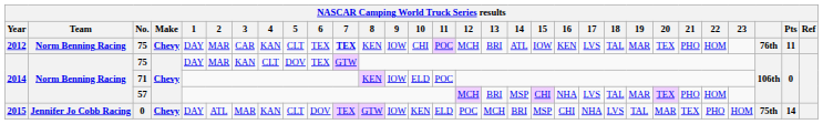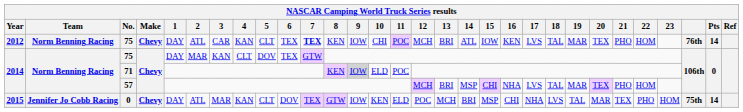2012 / 75 | 2: MAR -> ATL
2012 / 75 | Pts: 11 -> 14
71 | 9: no background -> lightgrey background
